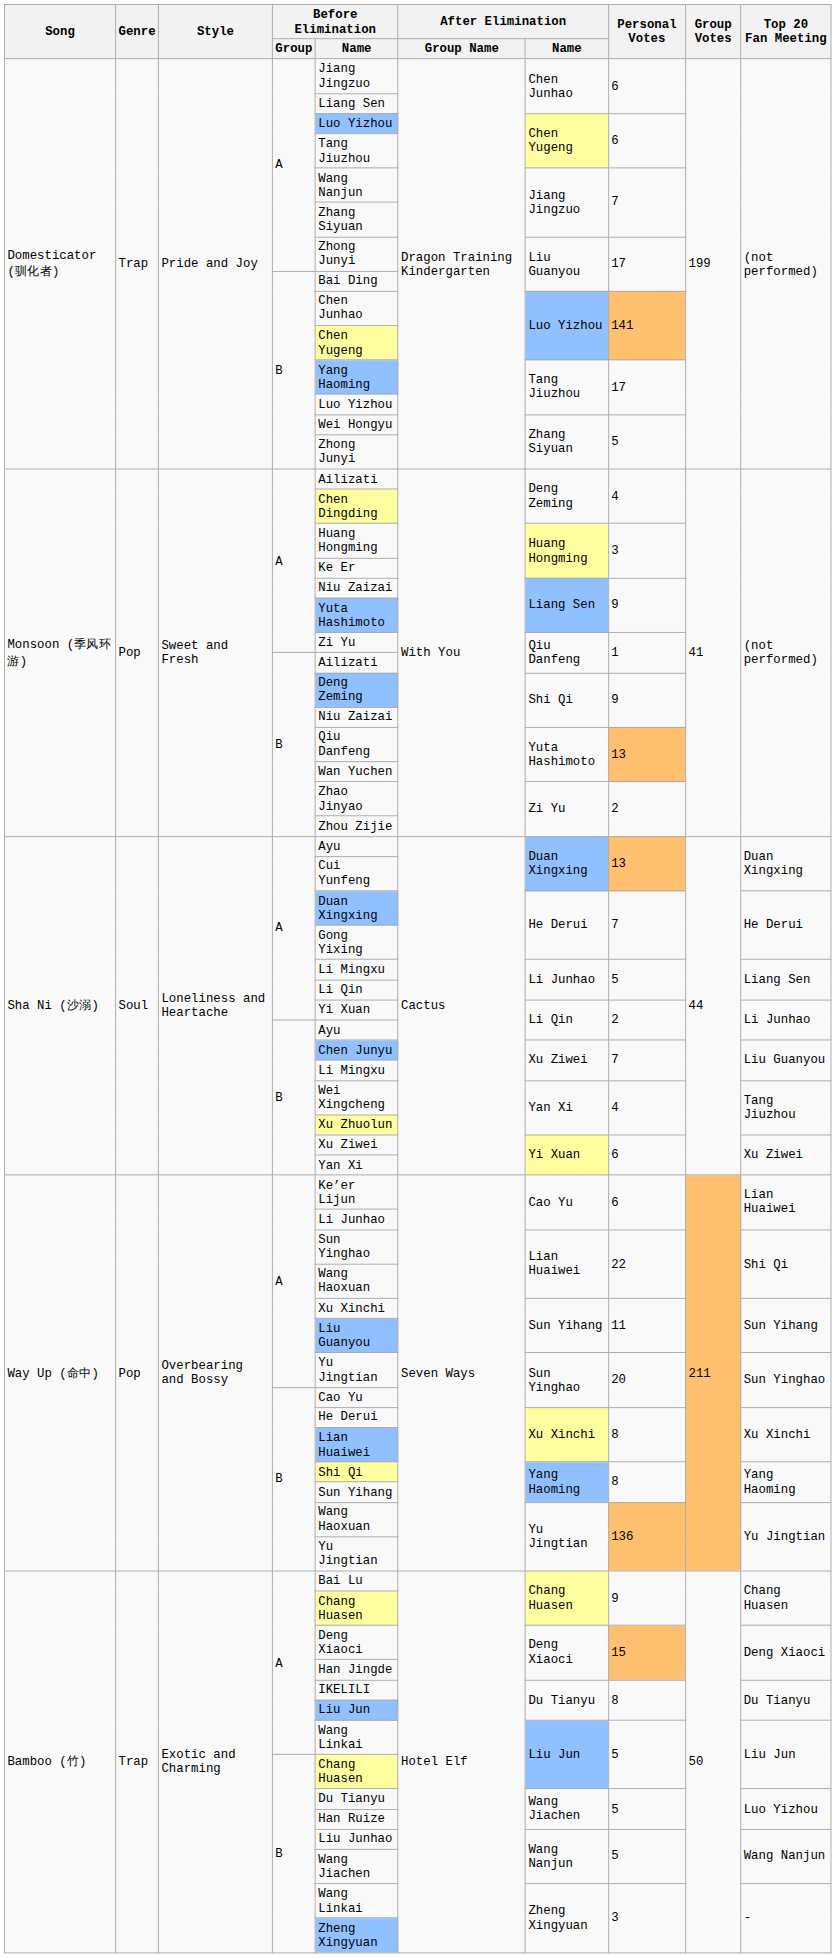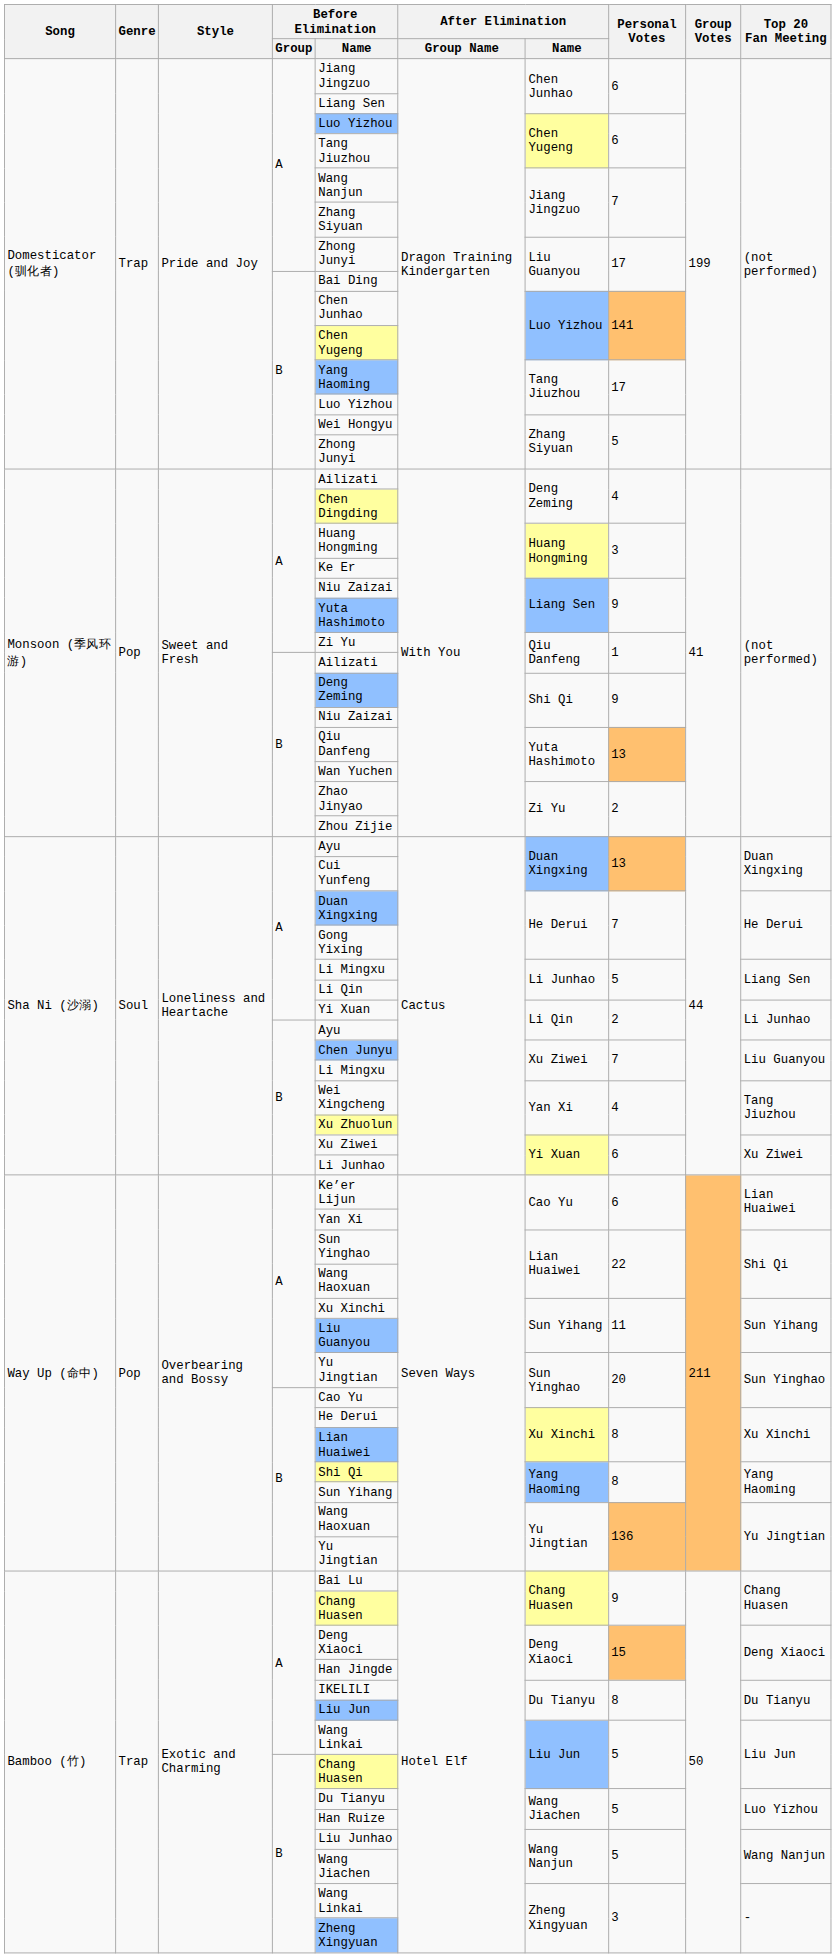row 44 | Before Elimination / Name: Yan Xi -> Li Junhao
row 46 | Before Elimination / Name: Li Junhao -> Yan Xi
